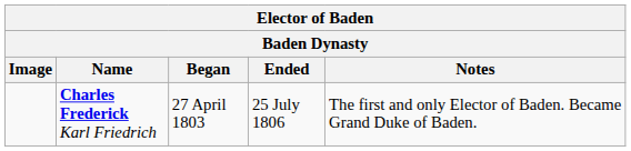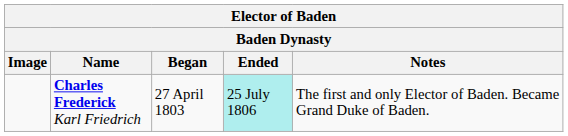Charles Frederick Karl Friedrich | Ended: no background -> paleturquoise background
